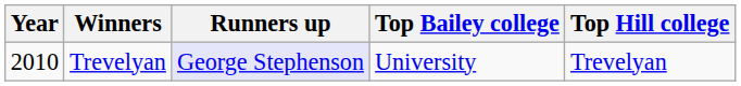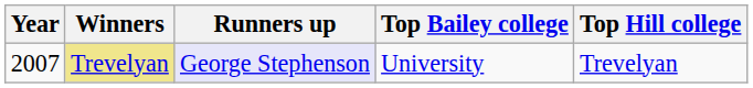row 2 | Year: 2010 -> 2007
row 2 | Winners: no background -> khaki background
